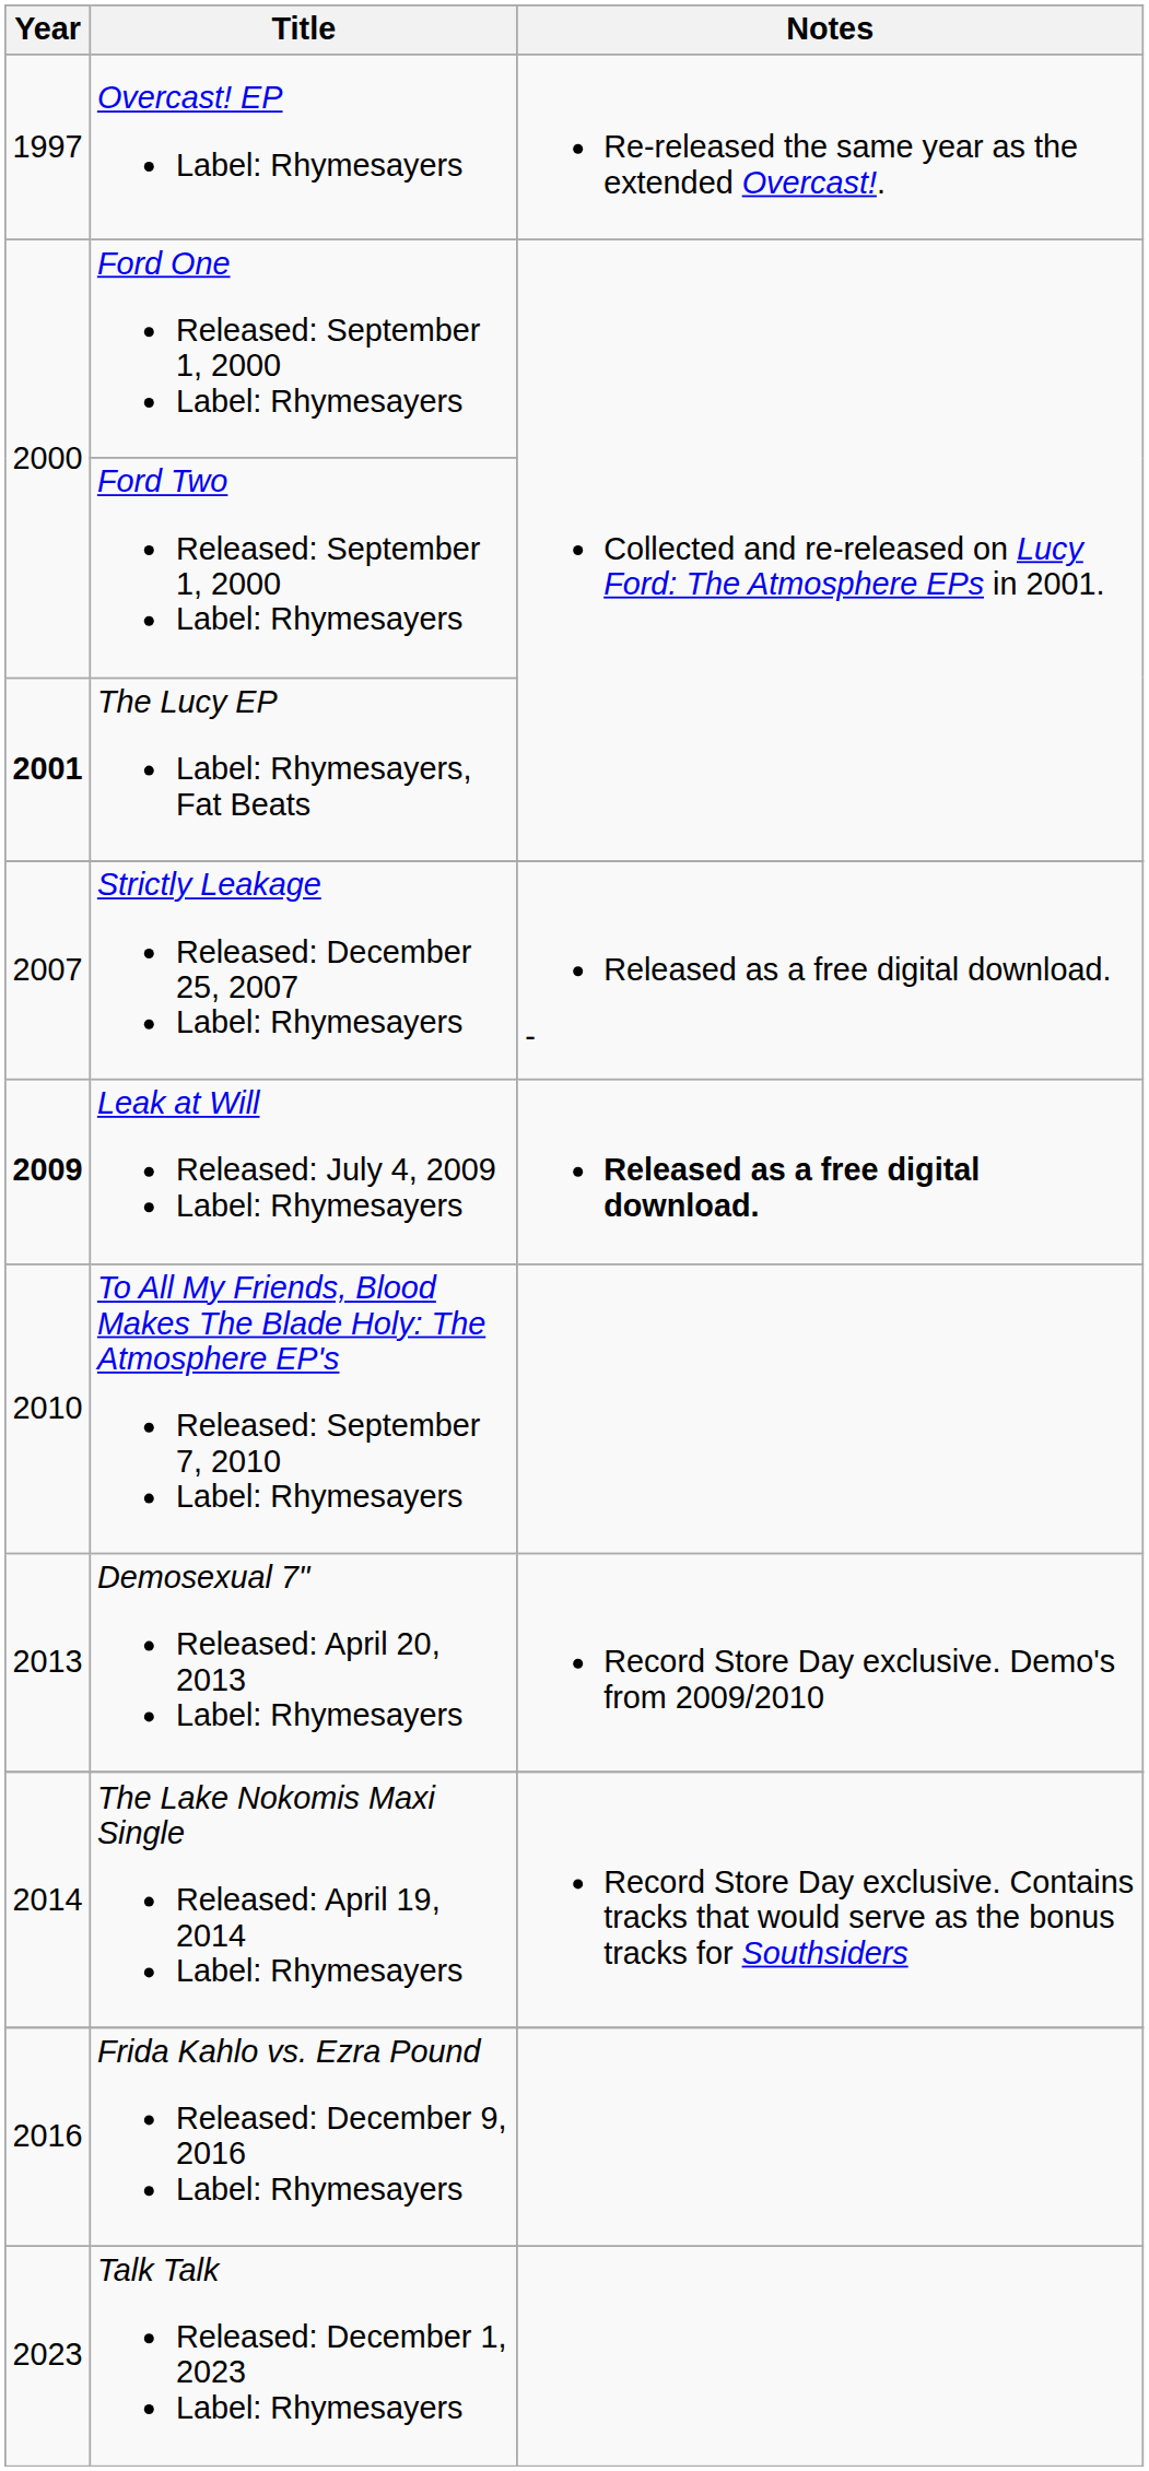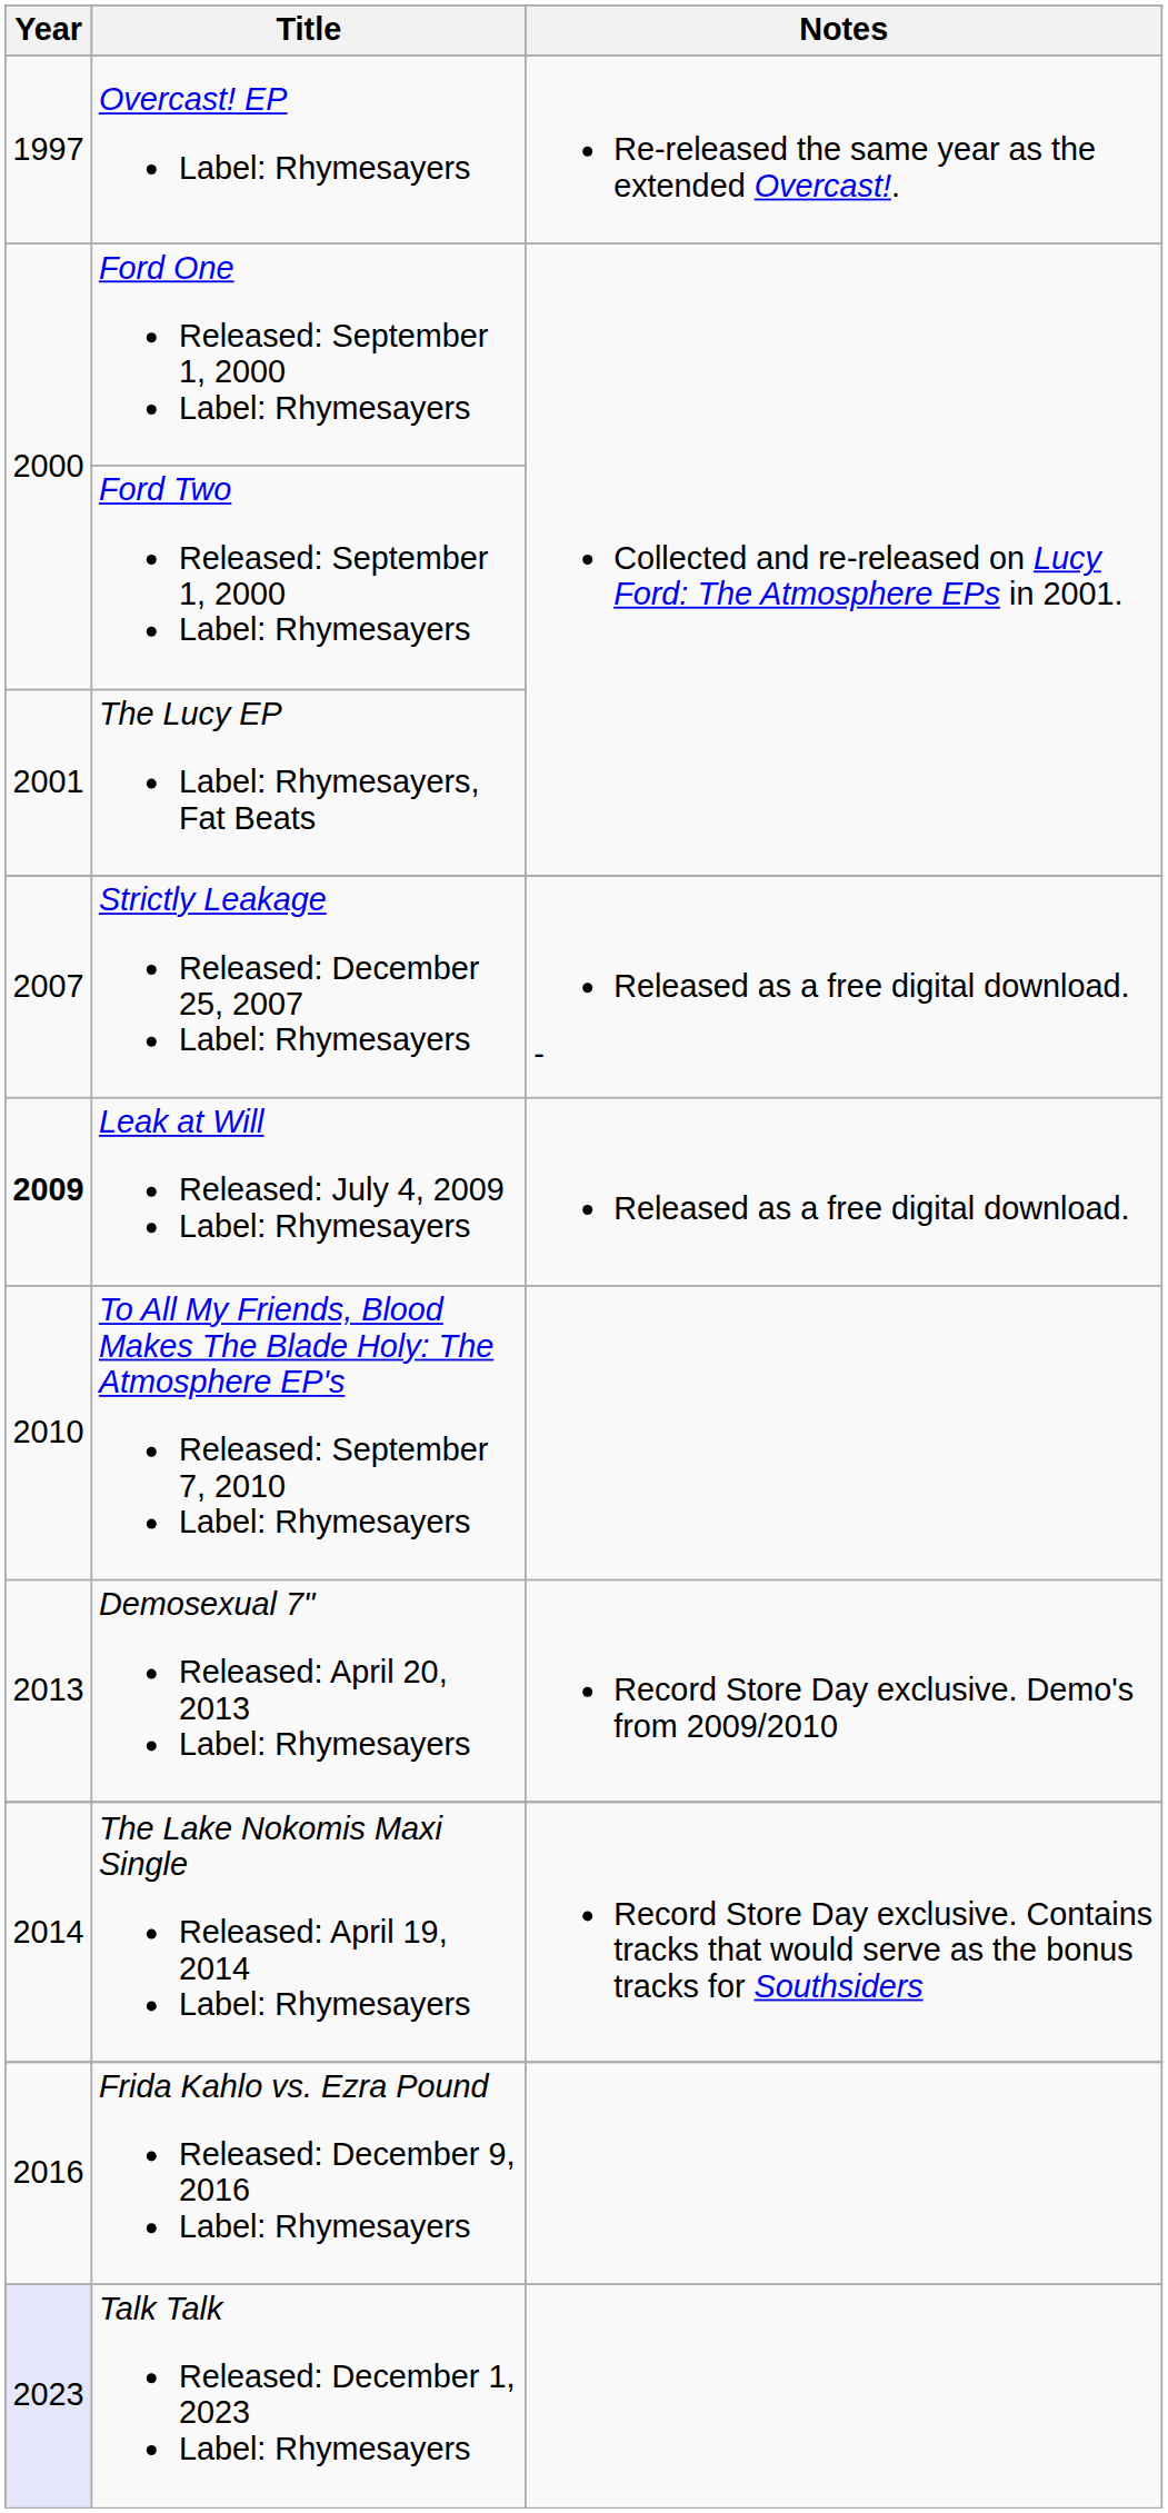The Lucy EP Label: Rhymesayers, Fat Beats | Year: bold -> normal
Leak at Will Released: July 4, 2009 Label: Rhymesayers | Notes: bold -> normal
Talk Talk Released: December 1, 2023 Label: Rhymesayers | Year: no background -> lavender background
